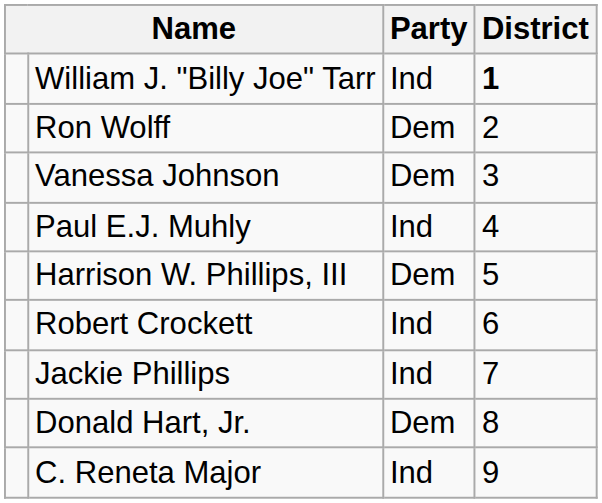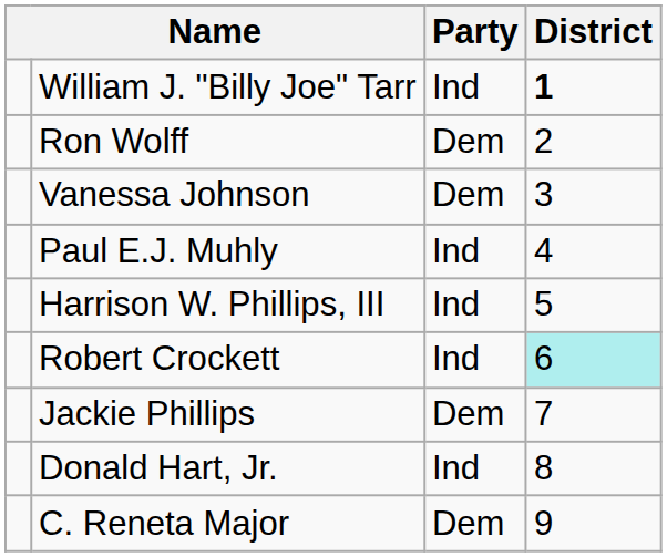Harrison W. Phillips, III | Party: Dem -> Ind
Robert Crockett | District: no background -> paleturquoise background
Jackie Phillips | Party: Ind -> Dem
Donald Hart, Jr. | Party: Dem -> Ind
C. Reneta Major | Party: Ind -> Dem
